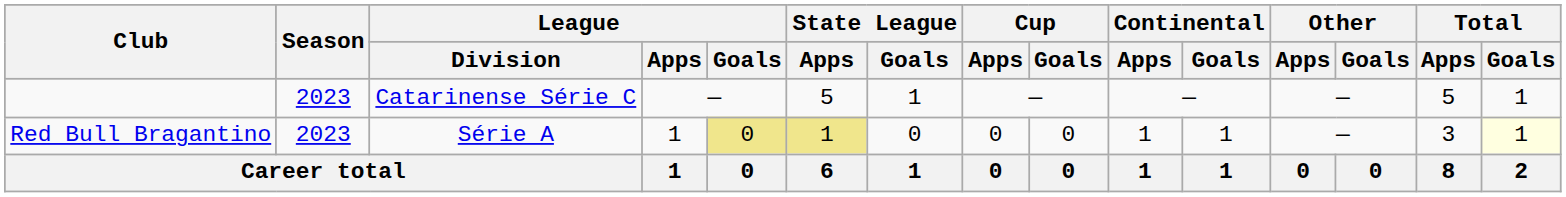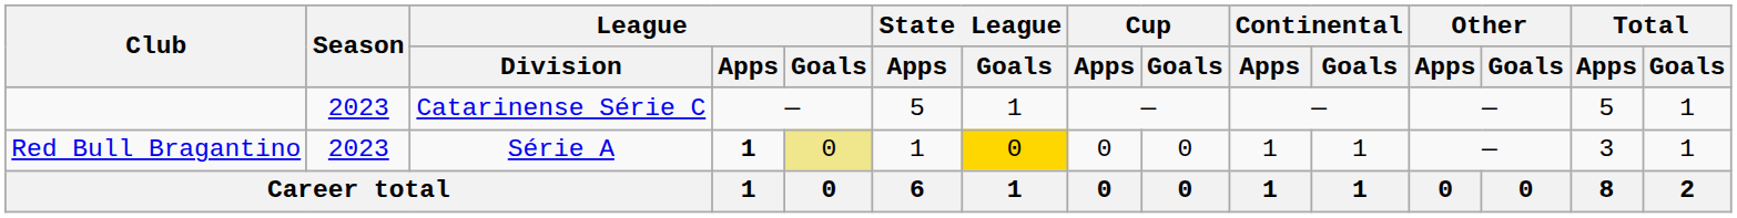Red Bull Bragantino | League / Apps: normal -> bold
Red Bull Bragantino | State League / Apps: khaki background -> no background
Red Bull Bragantino | State League / Goals: no background -> gold background
Red Bull Bragantino | Total / Goals: lightyellow background -> no background
